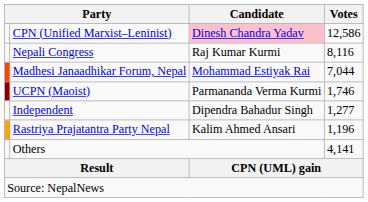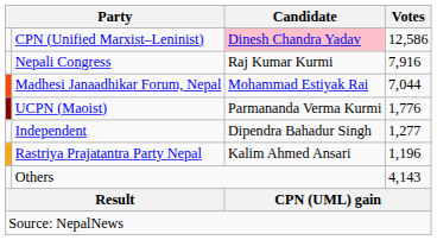Nepali Congress | Votes: 8,116 -> 7,916
UCPN (Maoist) | Votes: 1,746 -> 1,776
Others | Votes: 4,141 -> 4,143
